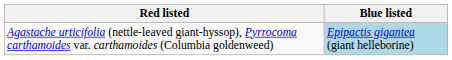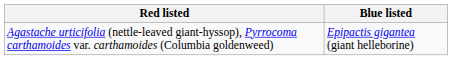row 2 | Blue listed: lightblue background -> no background
